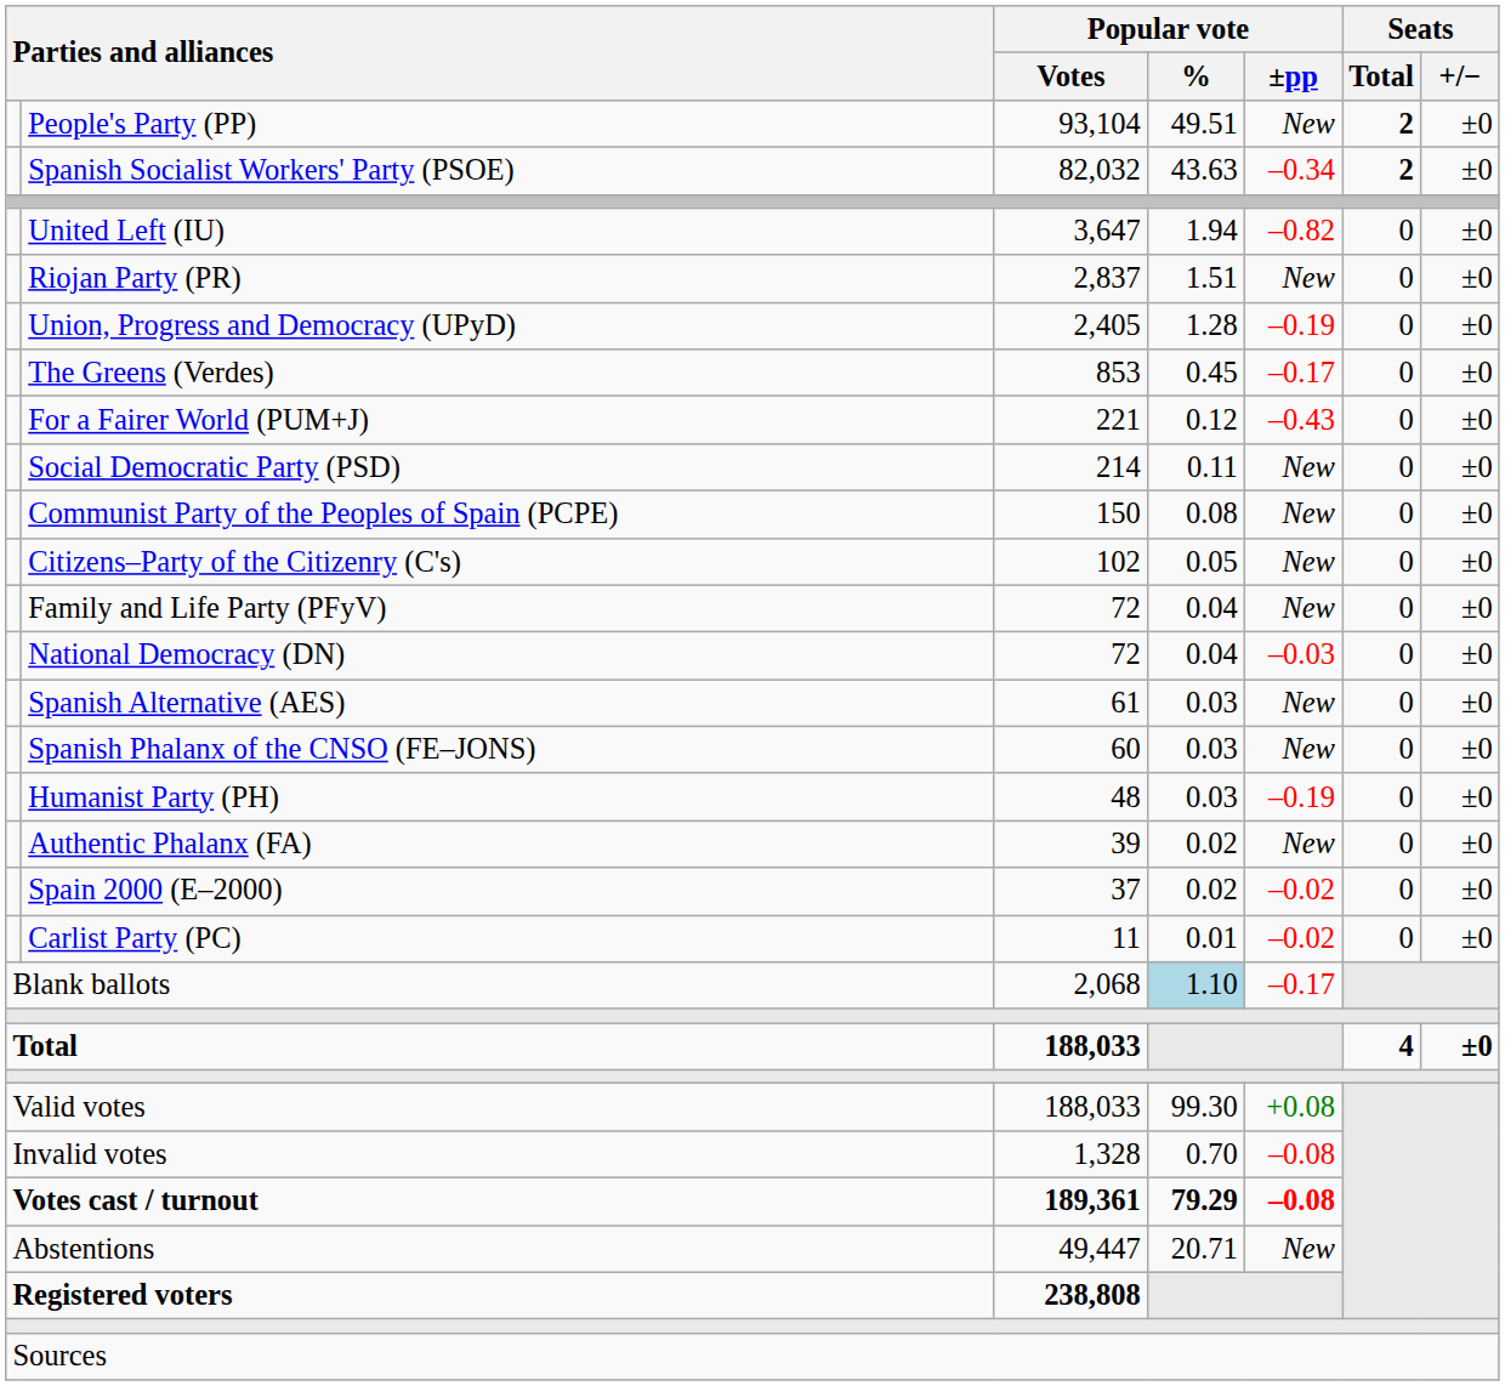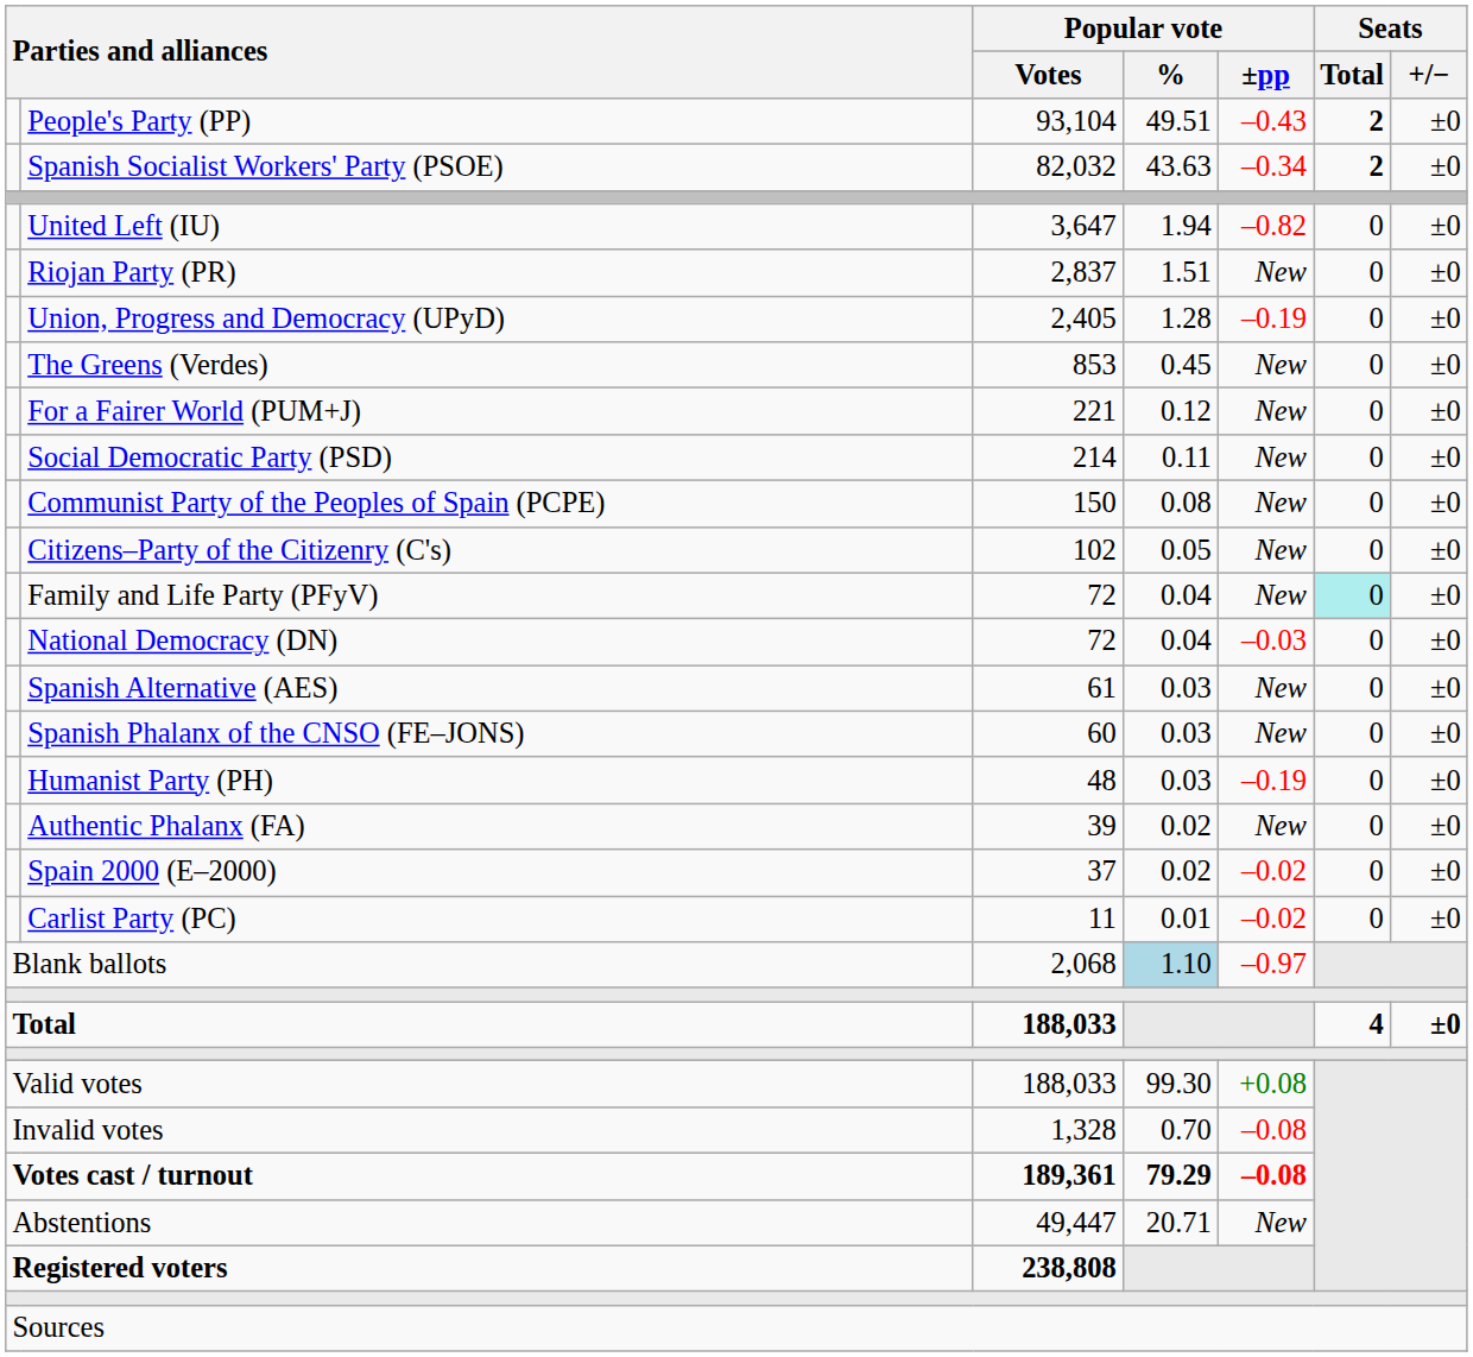People's Party (PP) | Popular vote / ±pp: New -> –0.43
The Greens (Verdes) | Popular vote / ±pp: –0.17 -> New
For a Fairer World (PUM+J) | Popular vote / ±pp: –0.43 -> New
Family and Life Party (PFyV) | Seats / Total: no background -> paleturquoise background
Blank ballots | Popular vote / ±pp: –0.17 -> –0.97
